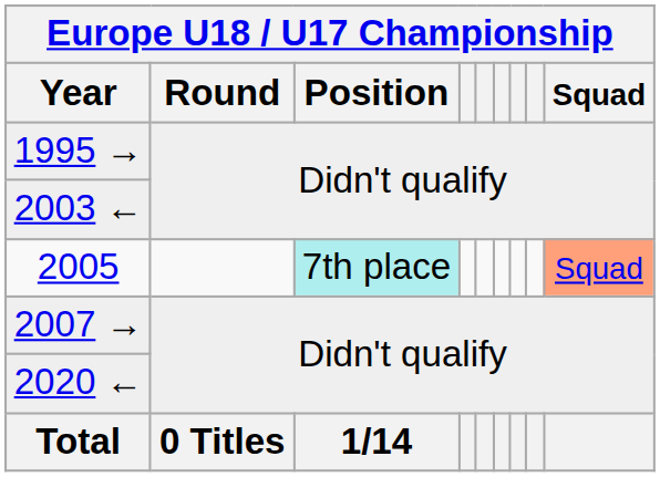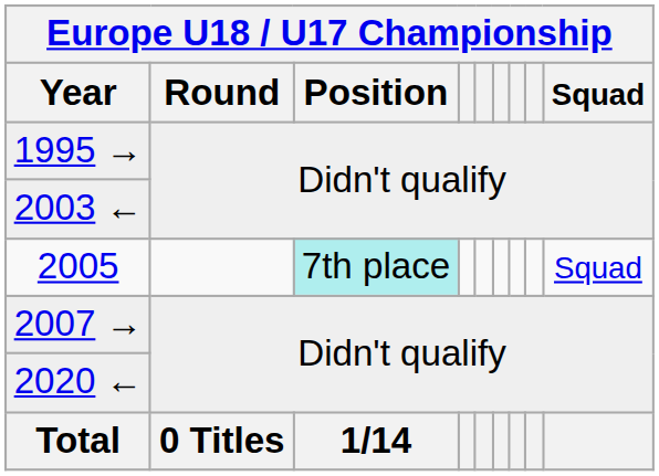2005 | Europe U18 / U17 Championship / Squad: lightsalmon background -> no background
